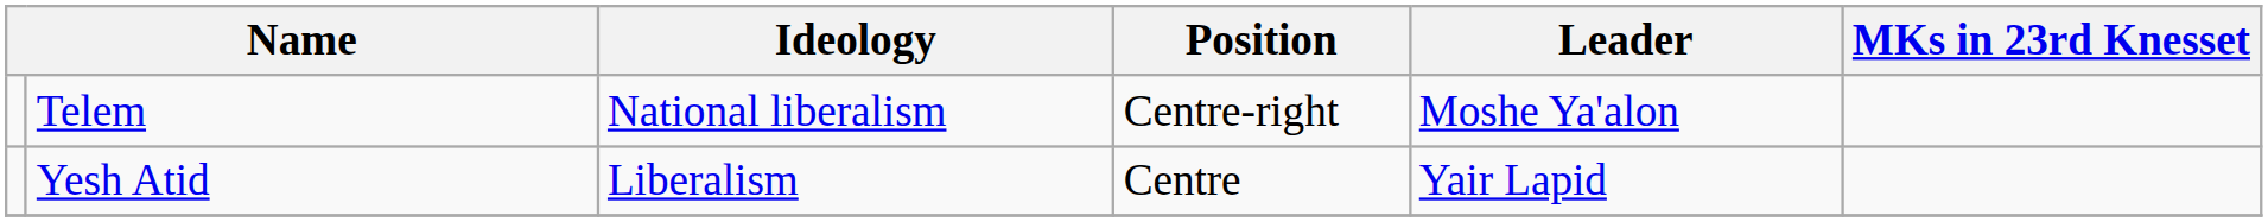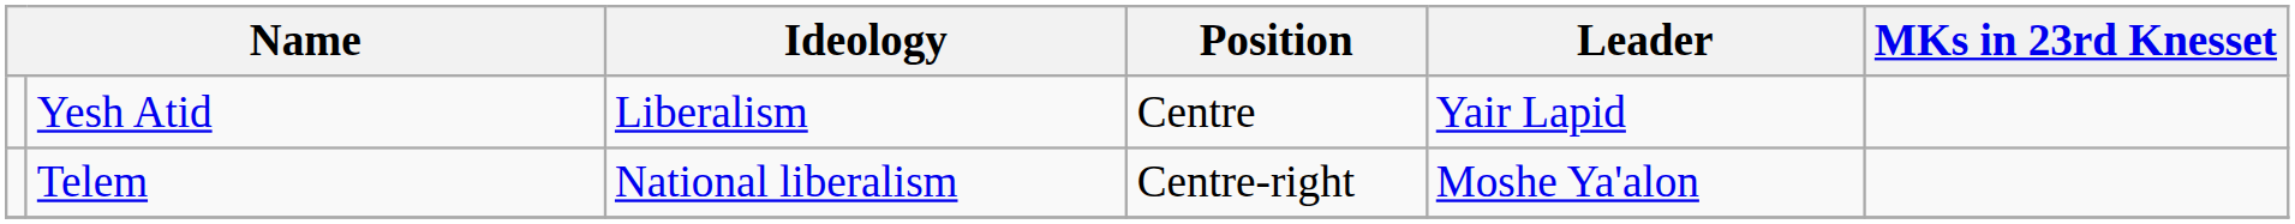rows swapped: Yesh Atid <-> Telem
